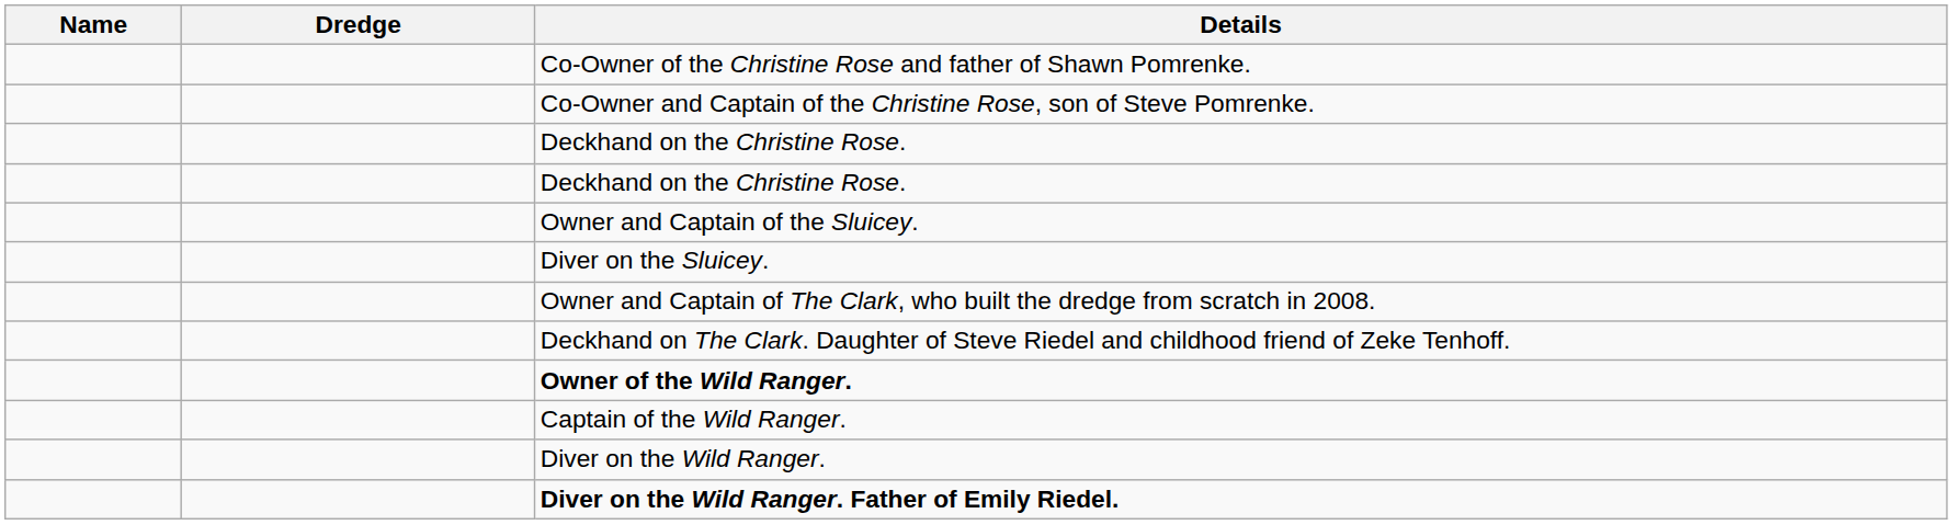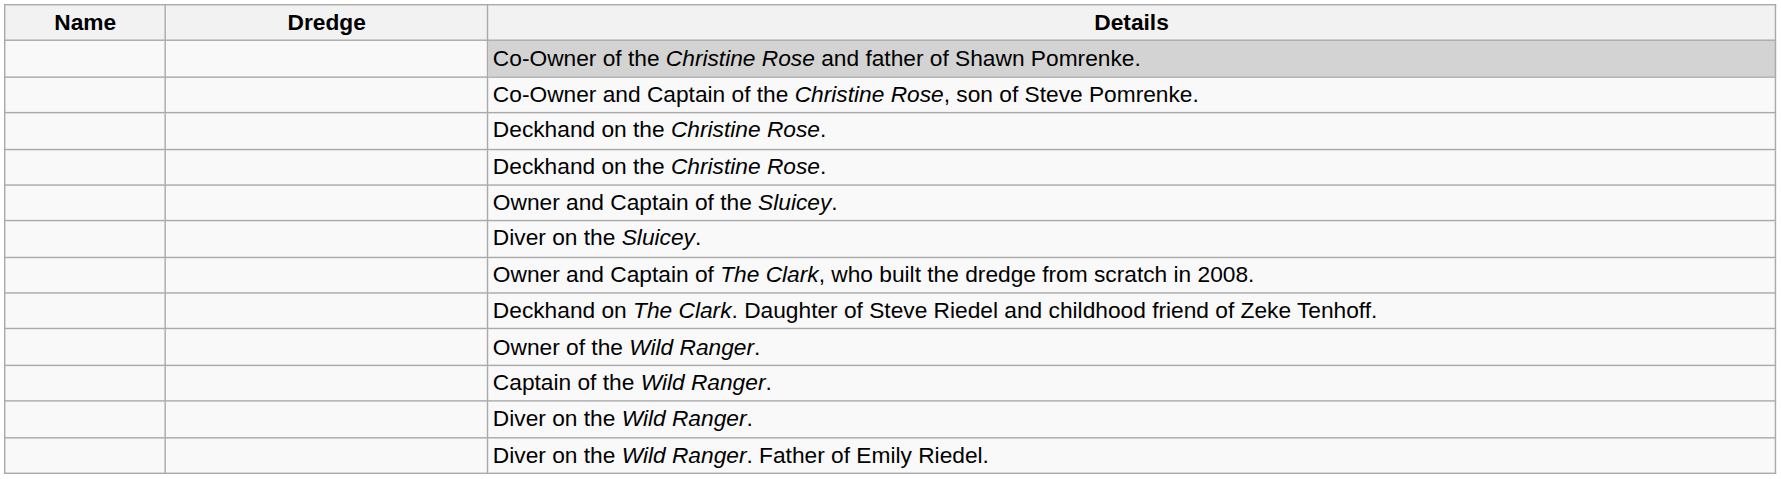Co-Owner of the Christine Rose and father of Shawn Pomrenke. | column 3: no background -> lightgrey background
Owner of the Wild Ranger. | column 3: bold -> normal
Diver on the Wild Ranger. Father of Emily Riedel. | column 3: bold -> normal
